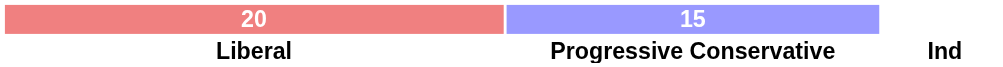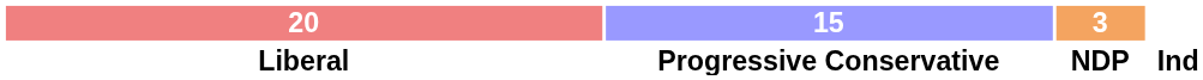+ column: 3 | NDP
